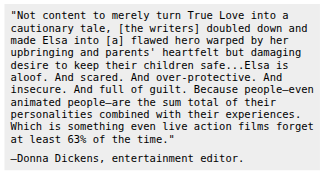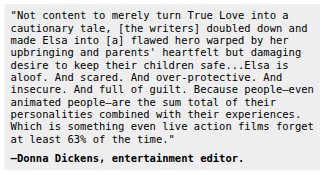row 2 | column 1: normal -> bold
